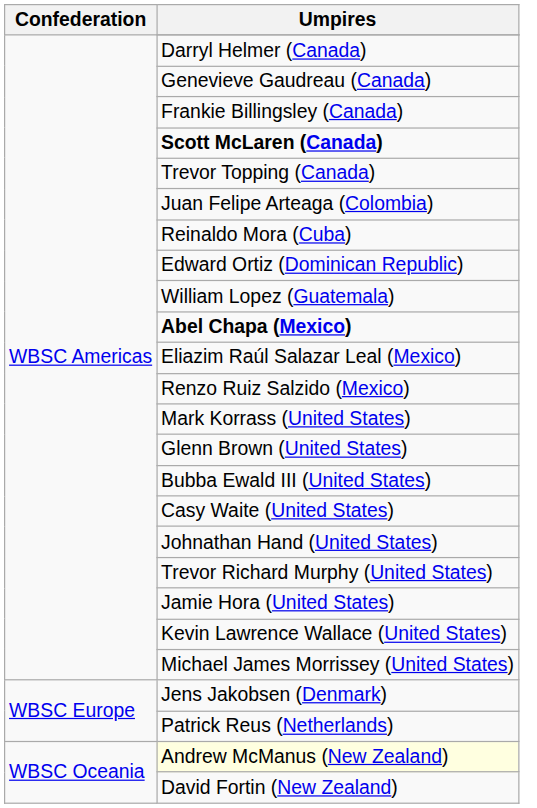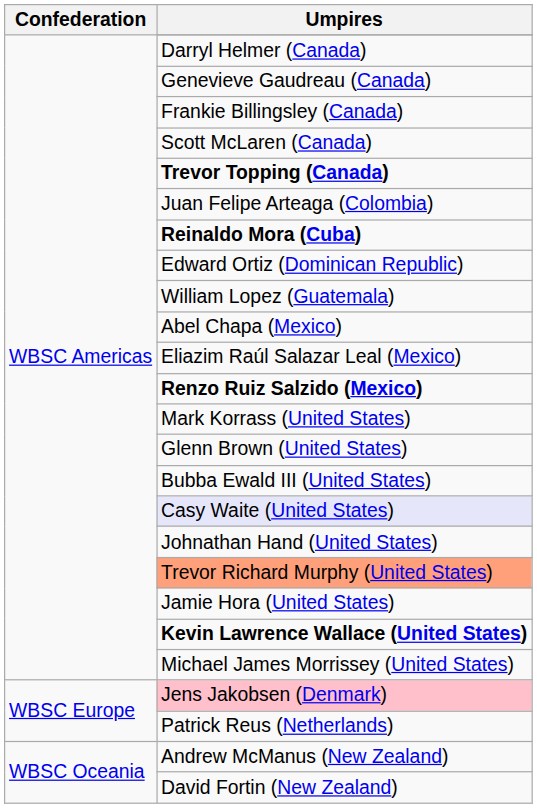Scott McLaren (Canada) | Umpires: bold -> normal
Trevor Topping (Canada) | Umpires: normal -> bold
Reinaldo Mora (Cuba) | Umpires: normal -> bold
Abel Chapa (Mexico) | Umpires: bold -> normal
Renzo Ruiz Salzido (Mexico) | Umpires: normal -> bold
Casy Waite (United States) | Umpires: no background -> lavender background
Trevor Richard Murphy (United States) | Umpires: no background -> lightsalmon background
Kevin Lawrence Wallace (United States) | Umpires: normal -> bold
Jens Jakobsen (Denmark) | Umpires: no background -> pink background
Andrew McManus (New Zealand) | Umpires: lightyellow background -> no background
